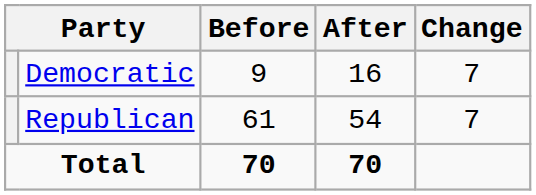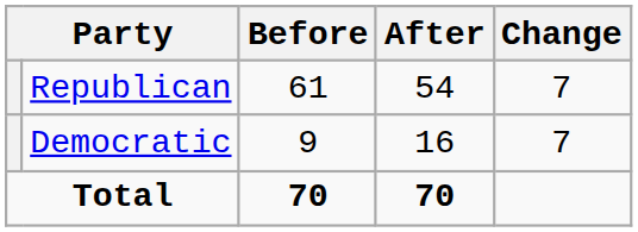rows swapped: Republican <-> Democratic
